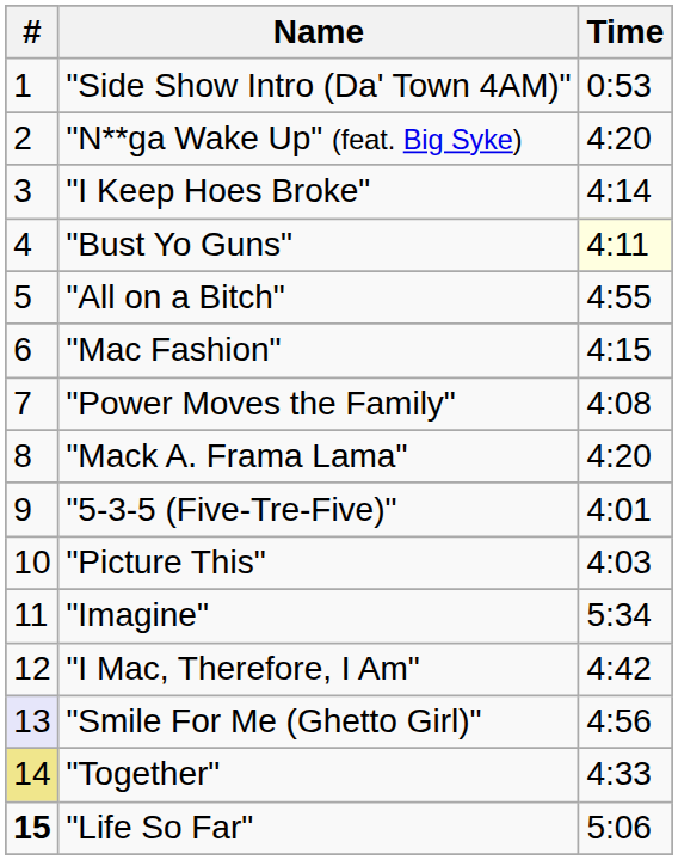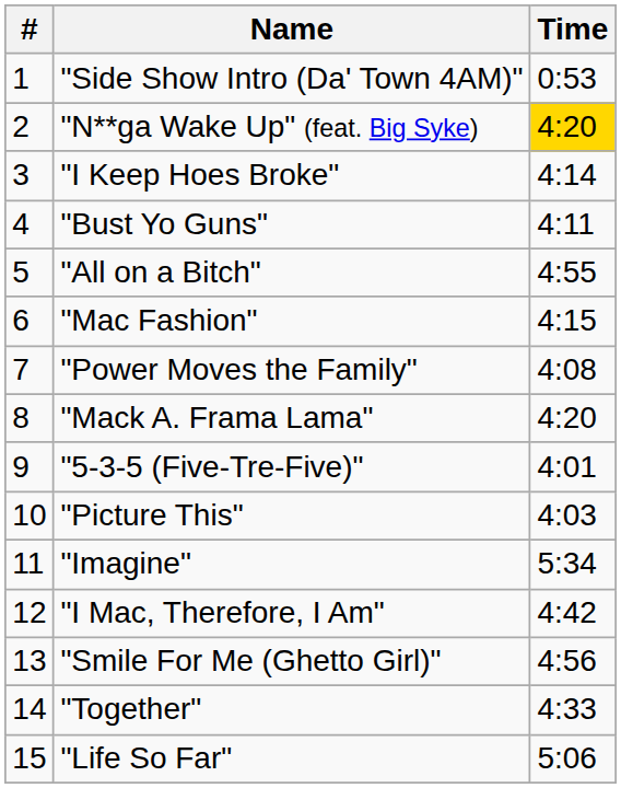"N**ga Wake Up" (feat. Big Syke) | Time: no background -> gold background
"Bust Yo Guns" | Time: lightyellow background -> no background
"Smile For Me (Ghetto Girl)" | #: lavender background -> no background
"Together" | #: khaki background -> no background
"Life So Far" | #: bold -> normal
